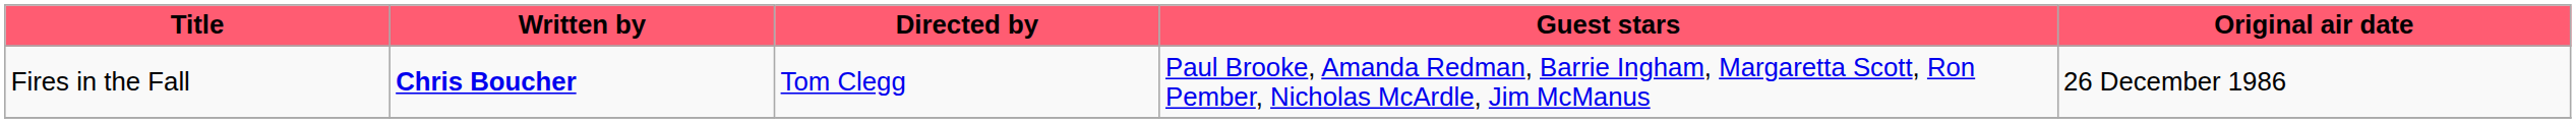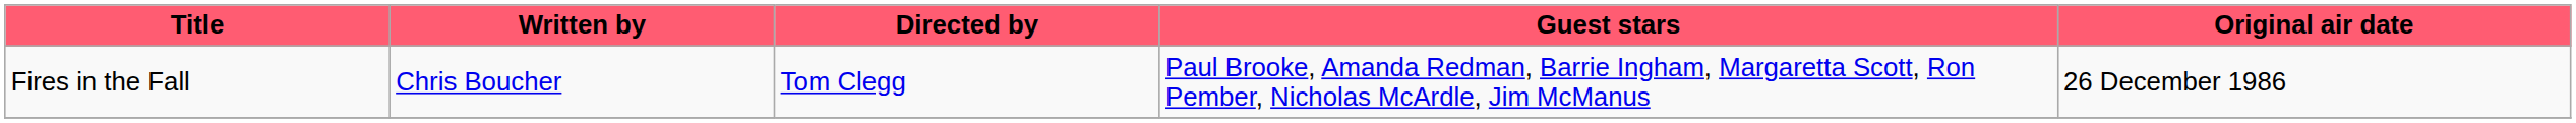Fires in the Fall | Written by: bold -> normal
